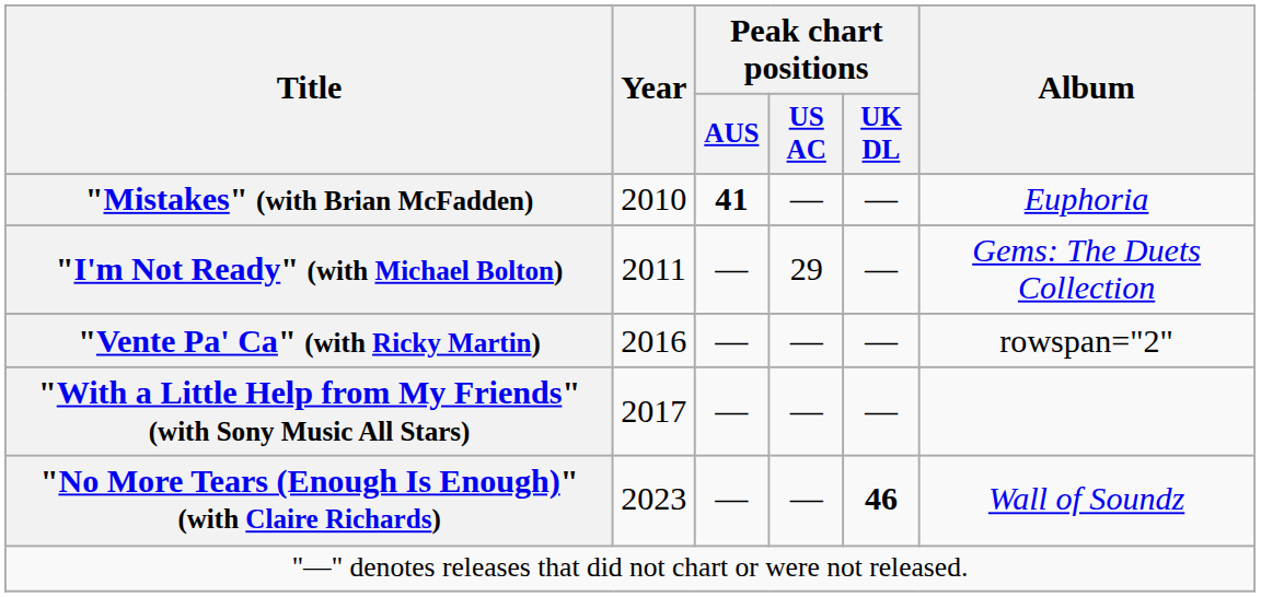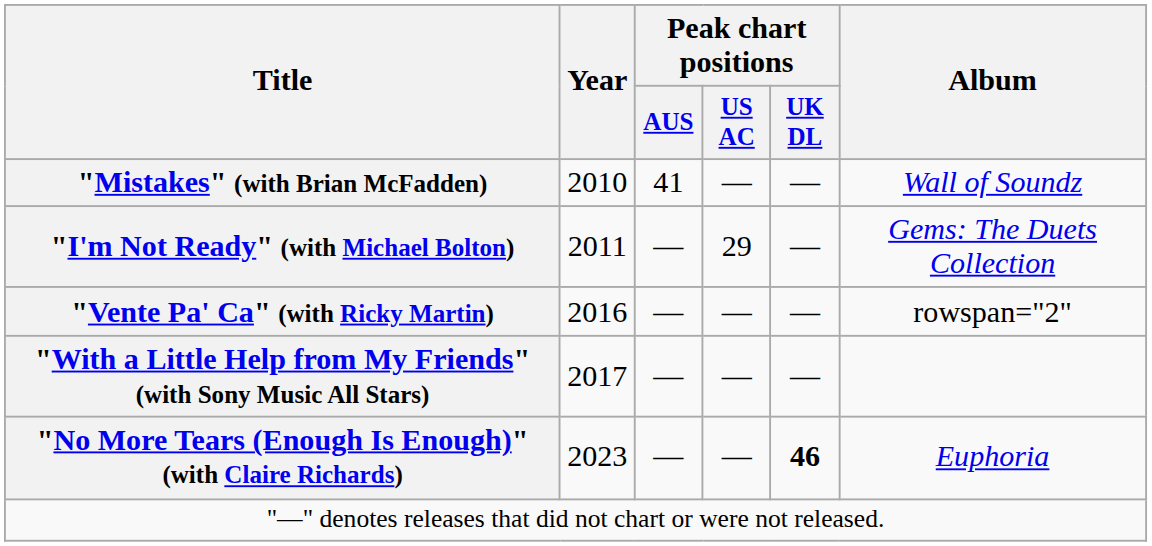"Mistakes" (with Brian McFadden) | Peak chart positions / AUS: bold -> normal
"Mistakes" (with Brian McFadden) | Album: Euphoria -> Wall of Soundz
"No More Tears (Enough Is Enough)" (with Claire Richards) | Album: Wall of Soundz -> Euphoria
